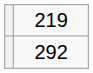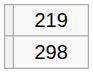row 2 | column 2: 292 -> 298
